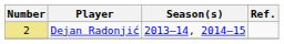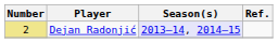Dejan Radonjić | Season(s): no background -> lavender background
